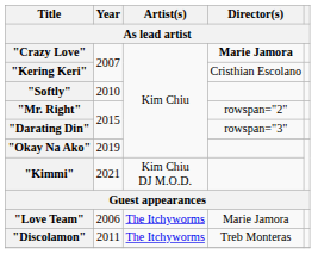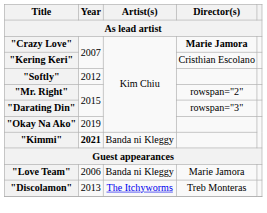"Softly" | Year: 2010 -> 2012
"Kimmi" | Year: normal -> bold
"Kimmi" | Artist(s): Kim Chiu DJ M.O.D. -> Banda ni Kleggy
"Love Team" | Artist(s): The Itchyworms -> Banda ni Kleggy
"Discolamon" | Year: 2011 -> 2013
